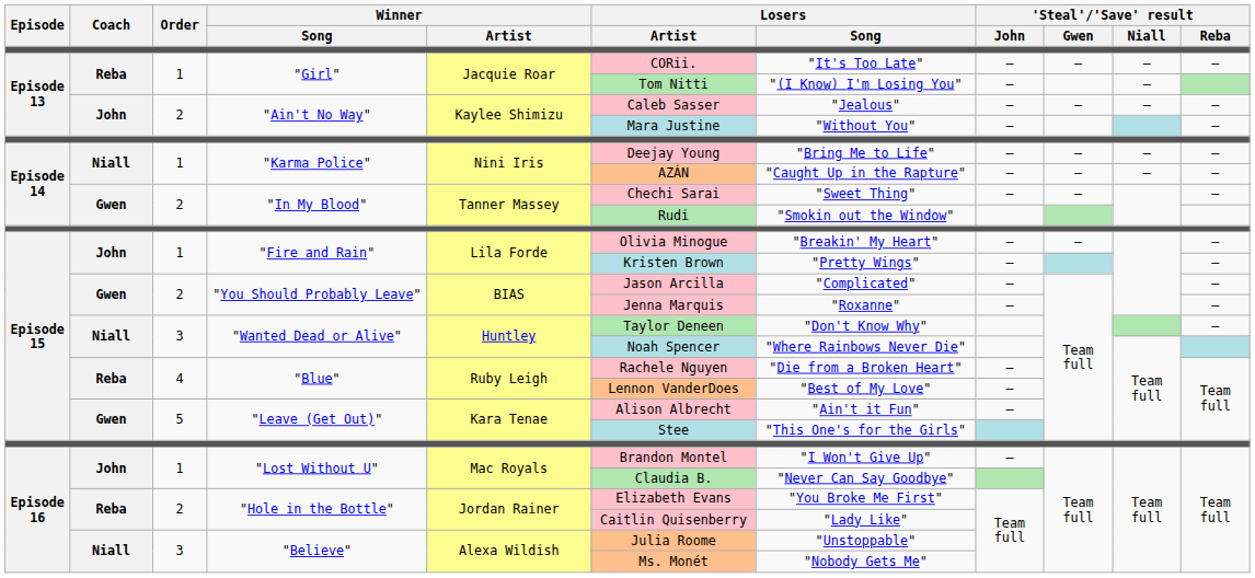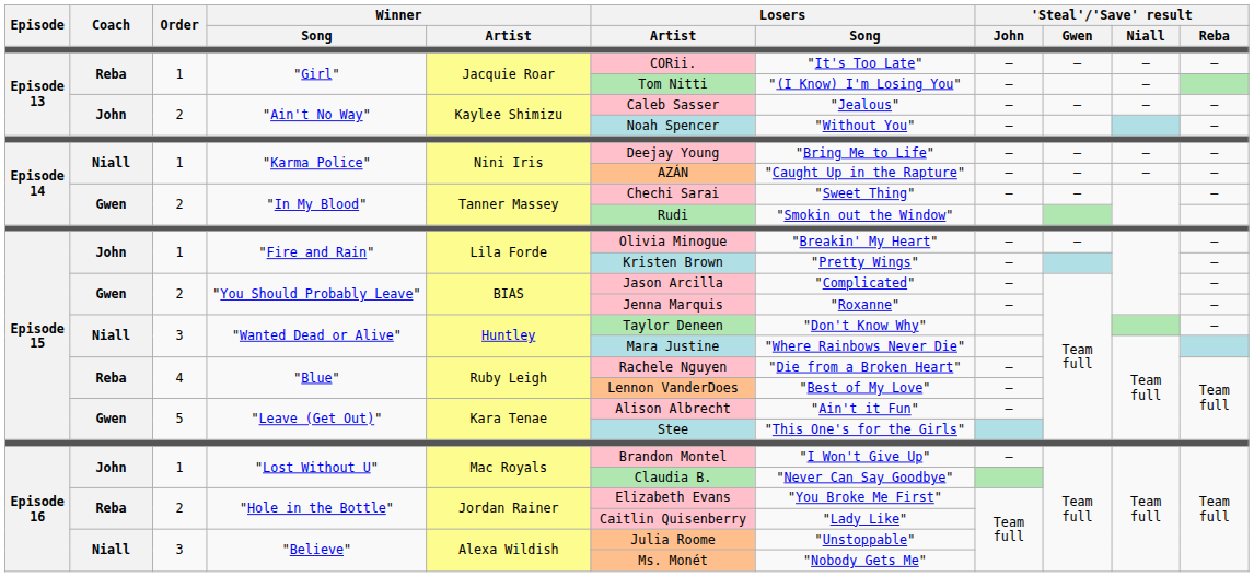row 7 | Losers / Artist: Mara Justine -> Noah Spencer
row 19 | Losers / Artist: Noah Spencer -> Mara Justine
